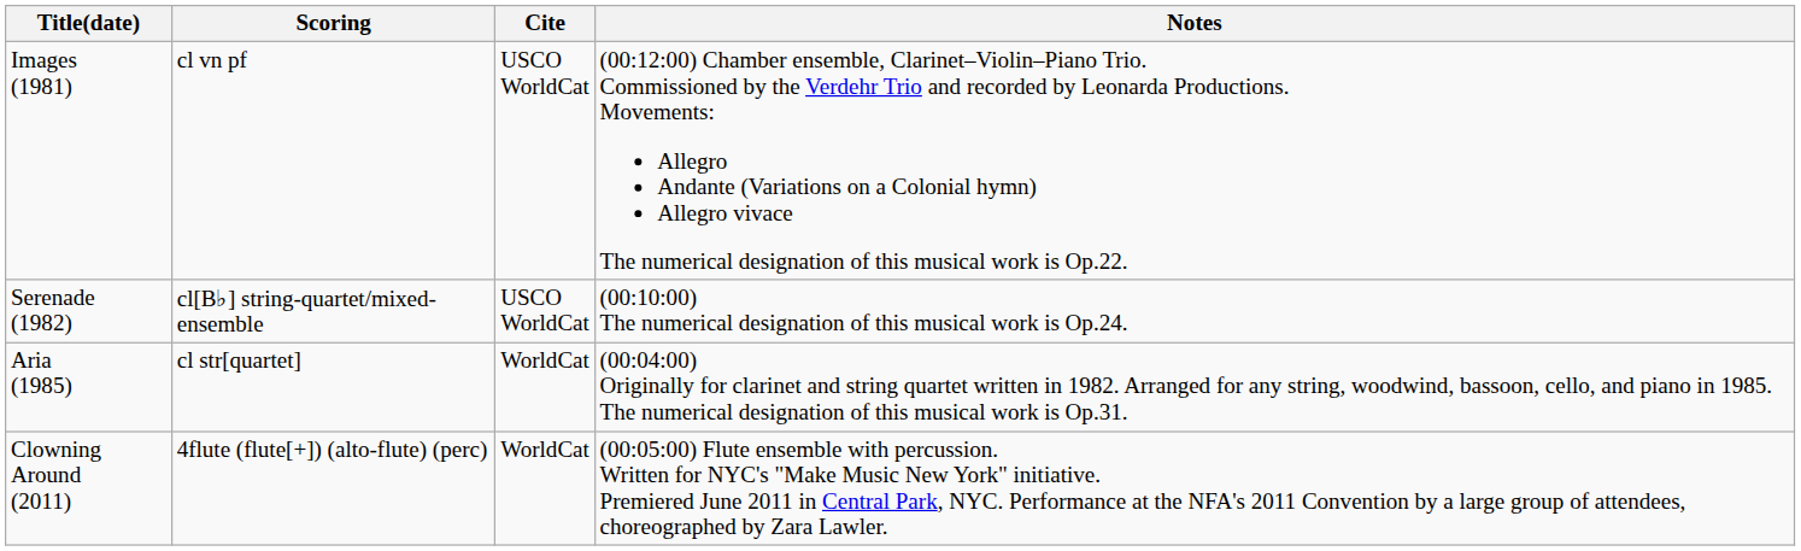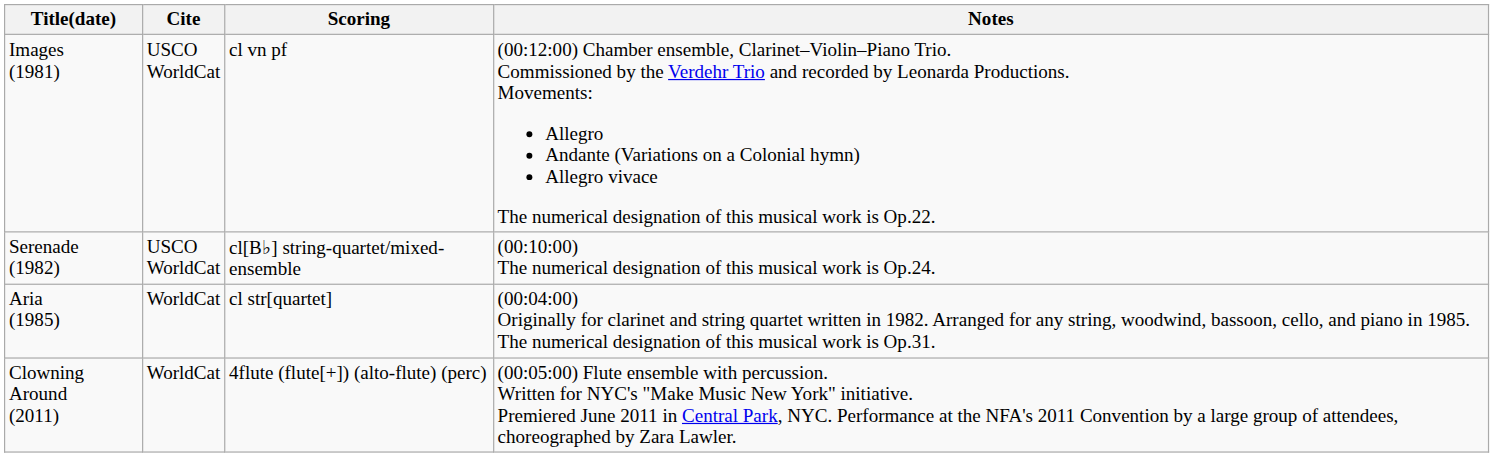columns swapped: Scoring <-> Cite
